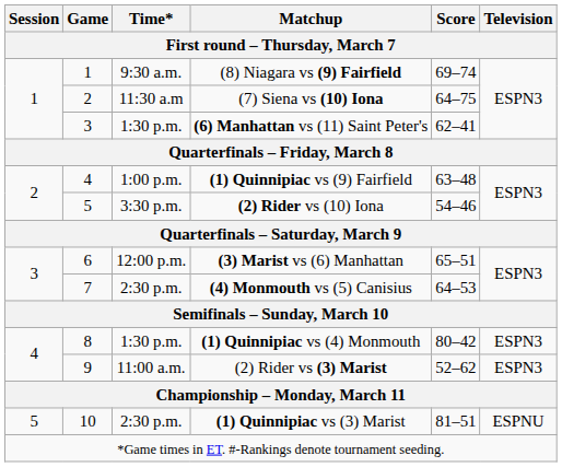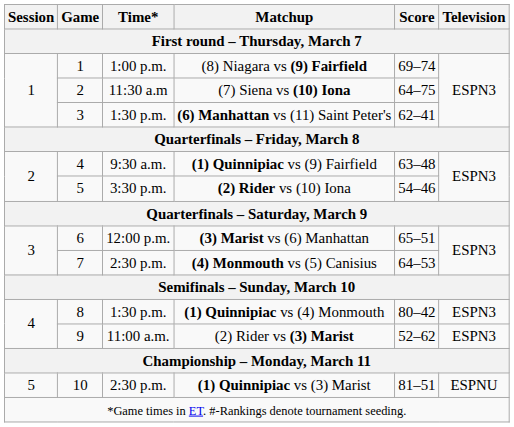(8) Niagara vs (9) Fairfield | Time*: 9:30 a.m. -> 1:00 p.m.
(1) Quinnipiac vs (9) Fairfield | Time*: 1:00 p.m. -> 9:30 a.m.
